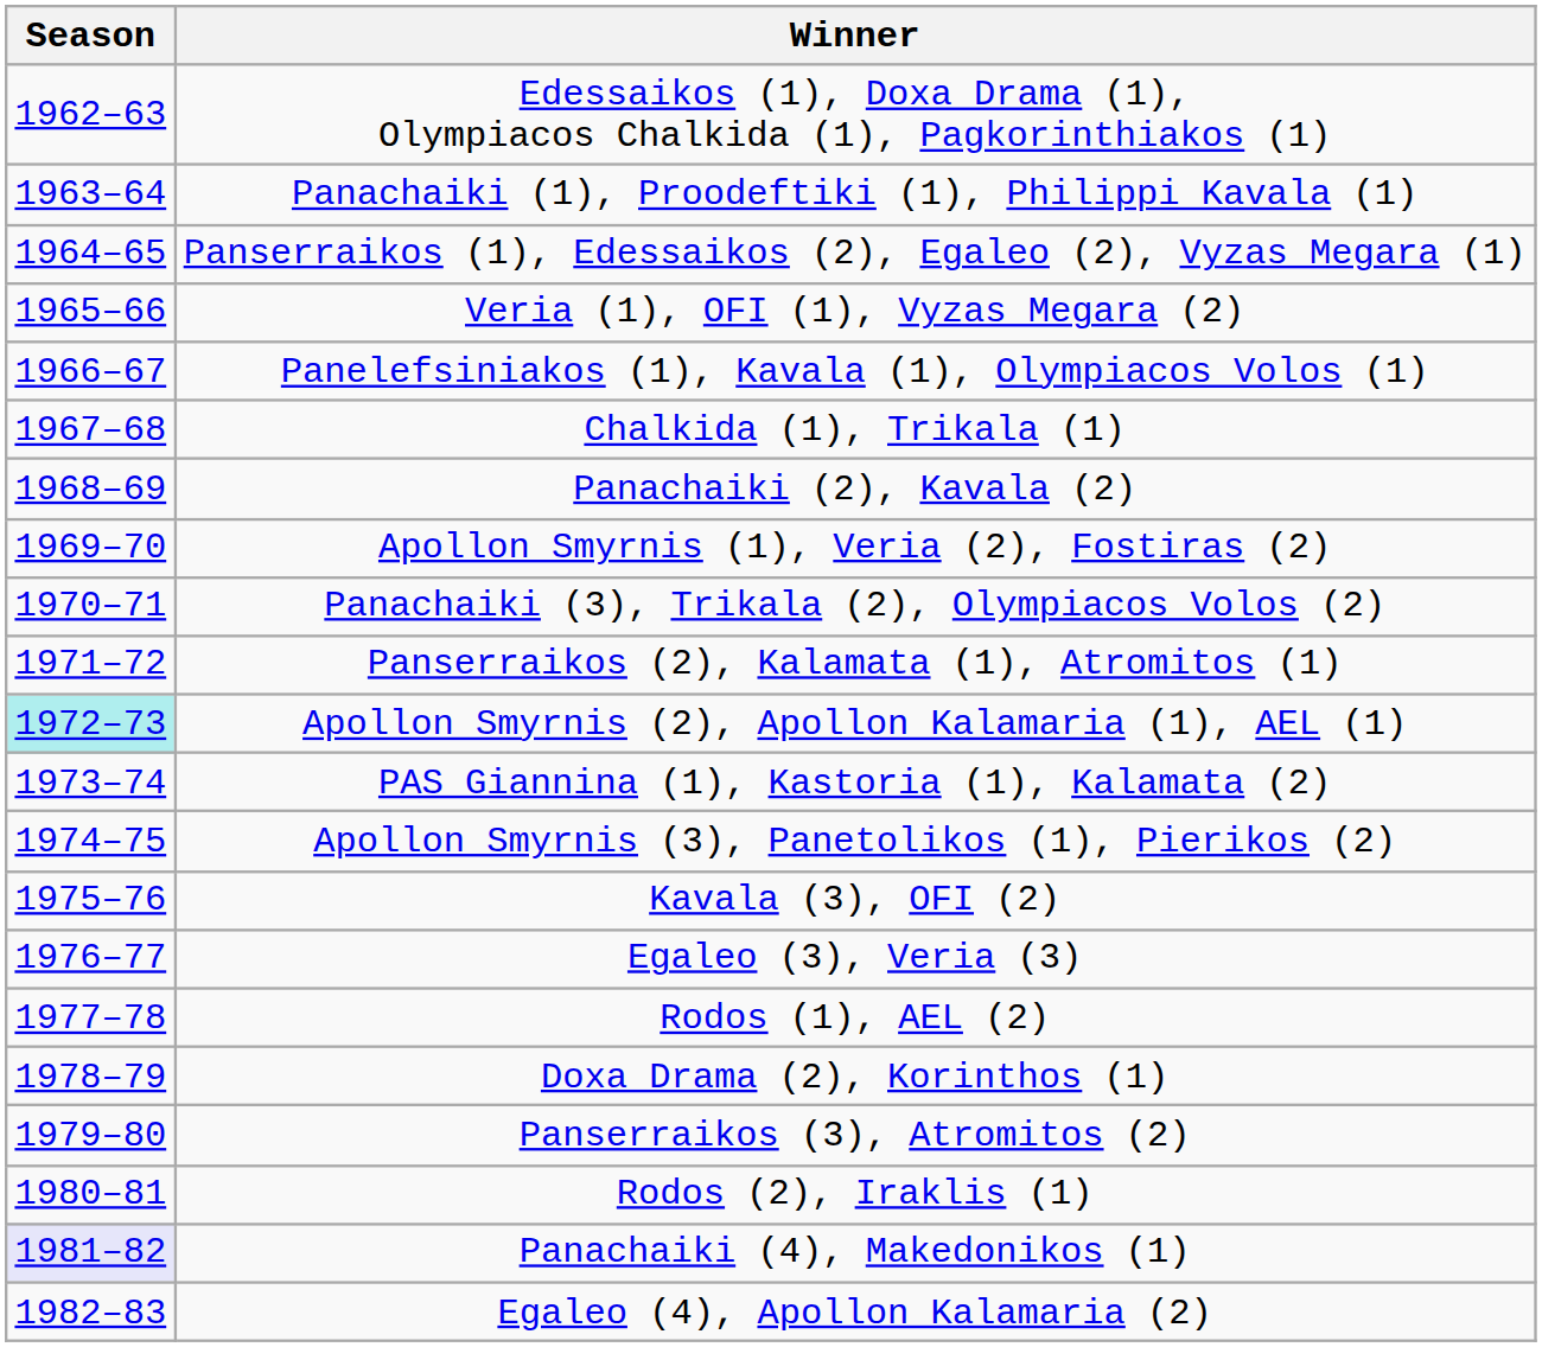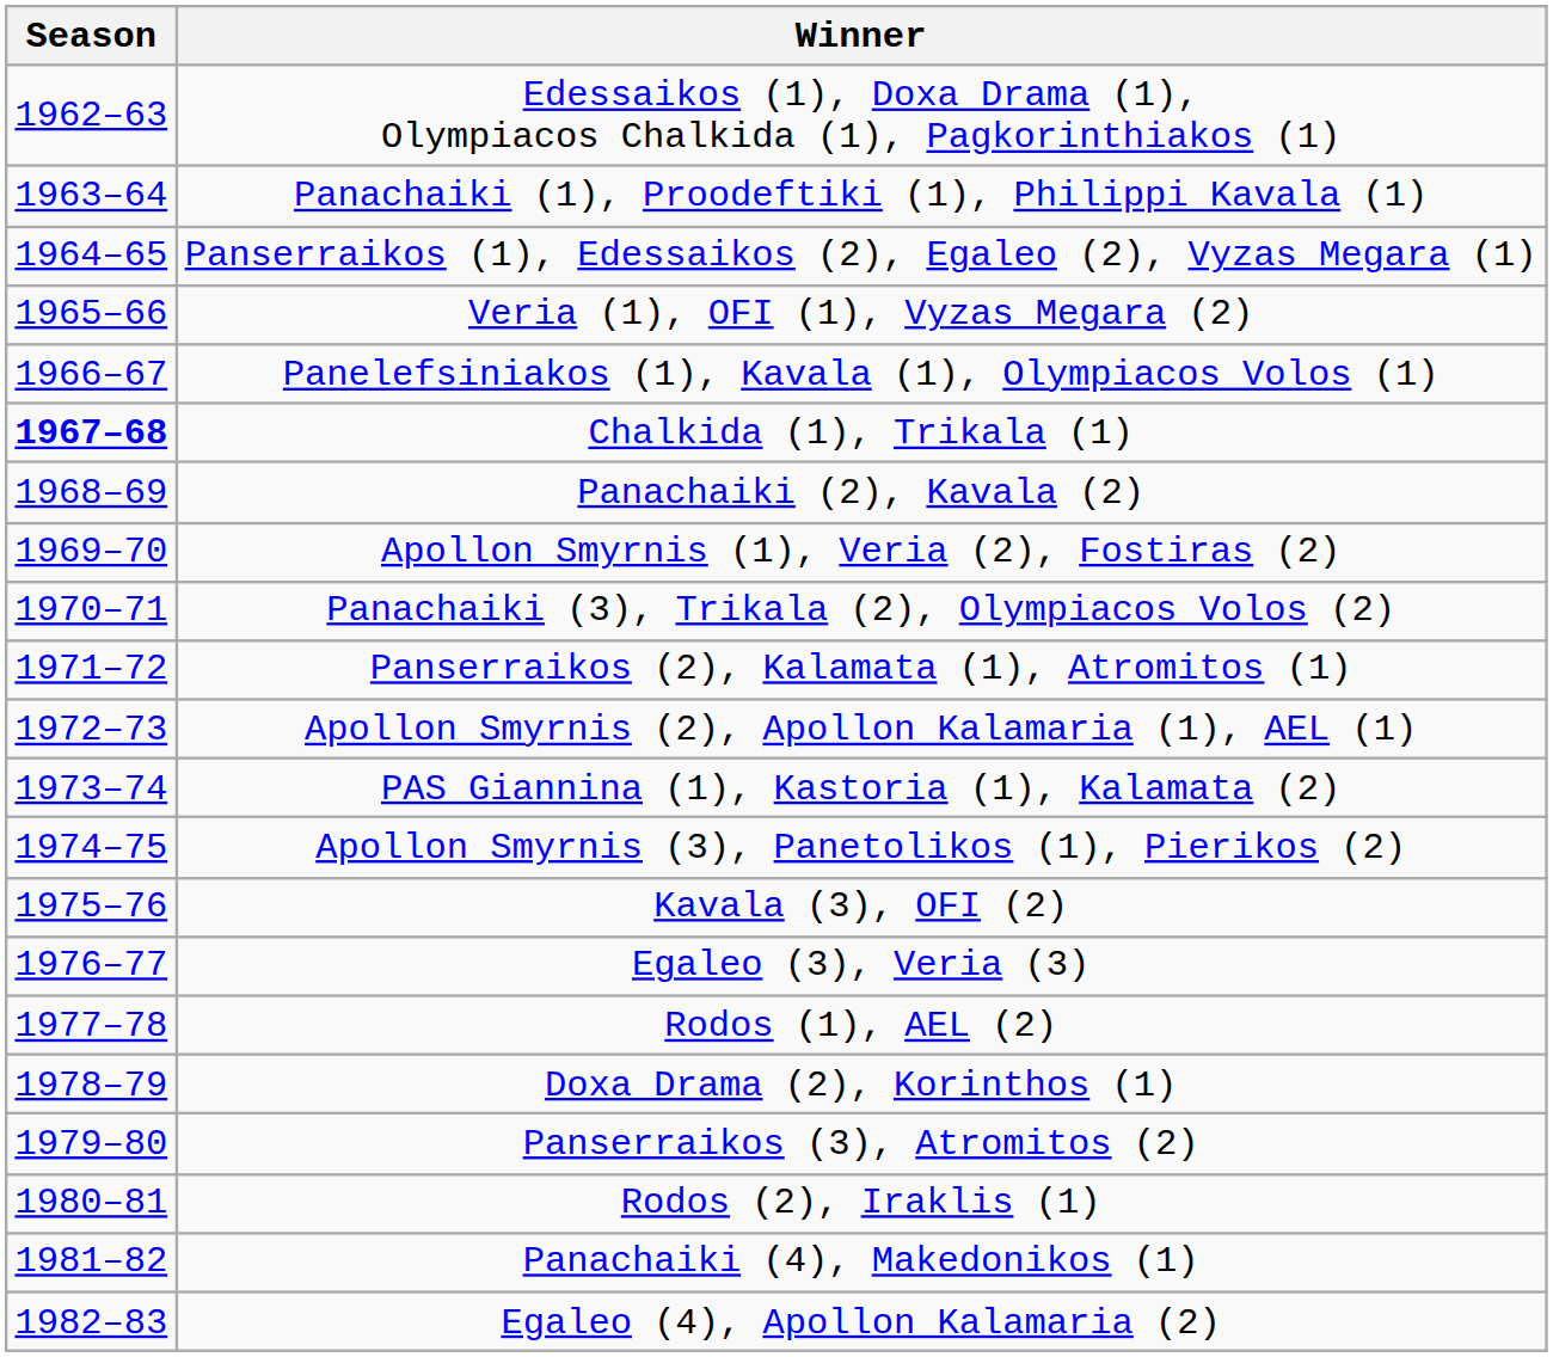Chalkida (1), Trikala (1) | Season: normal -> bold
Apollon Smyrnis (2), Apollon Kalamaria (1), AEL (1) | Season: paleturquoise background -> no background
Panachaiki (4), Makedonikos (1) | Season: lavender background -> no background
